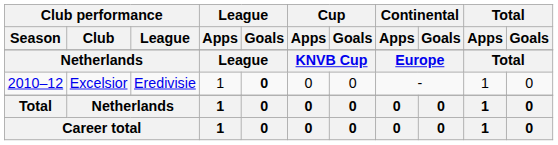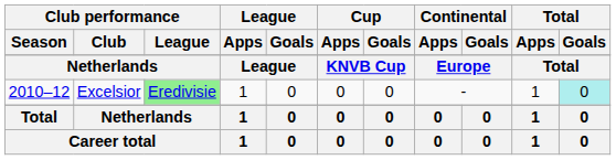Excelsior | Club performance / League: no background -> lightgreen background
Excelsior | League / Goals: bold -> normal
Excelsior | Total / Goals: no background -> paleturquoise background
